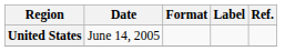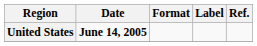United States | Date: normal -> bold
